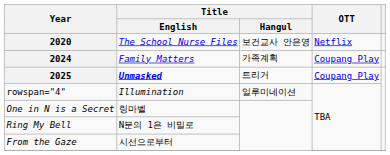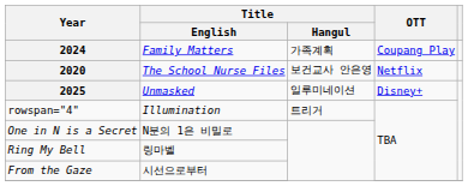rows swapped: 2020 <-> 2024
2025 | Title / English: bold -> normal
2025 | Title / Hangul: 트리거 -> 일루미네이션
2025 | OTT: Coupang Play -> Disney+
rowspan="4" | Title / Hangul: 일루미네이션 -> 트리거
One in N is a Secret | Title / English: 링마벨 -> N분의 1은 비밀로
Ring My Bell | Title / English: N분의 1은 비밀로 -> 링마벨
